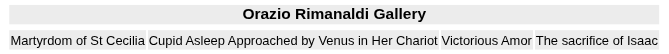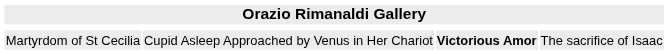Martyrdom of St Cecilia | column 3: normal -> bold
